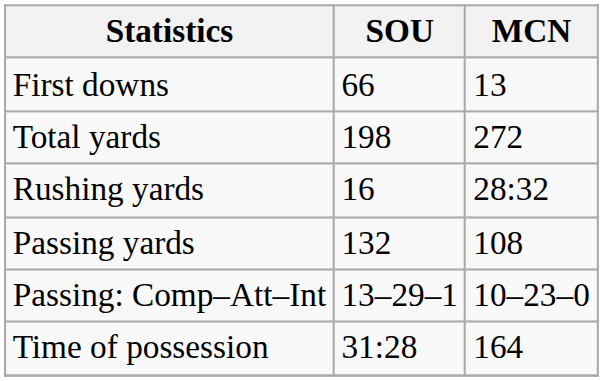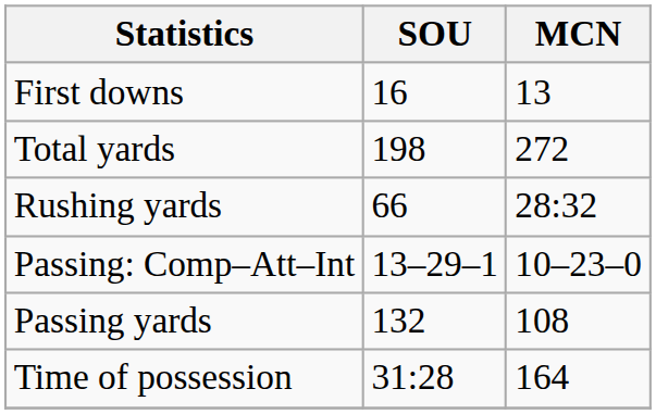First downs | SOU: 66 -> 16
Rushing yards | SOU: 16 -> 66
rows swapped: Passing yards <-> Passing: Comp–Att–Int
